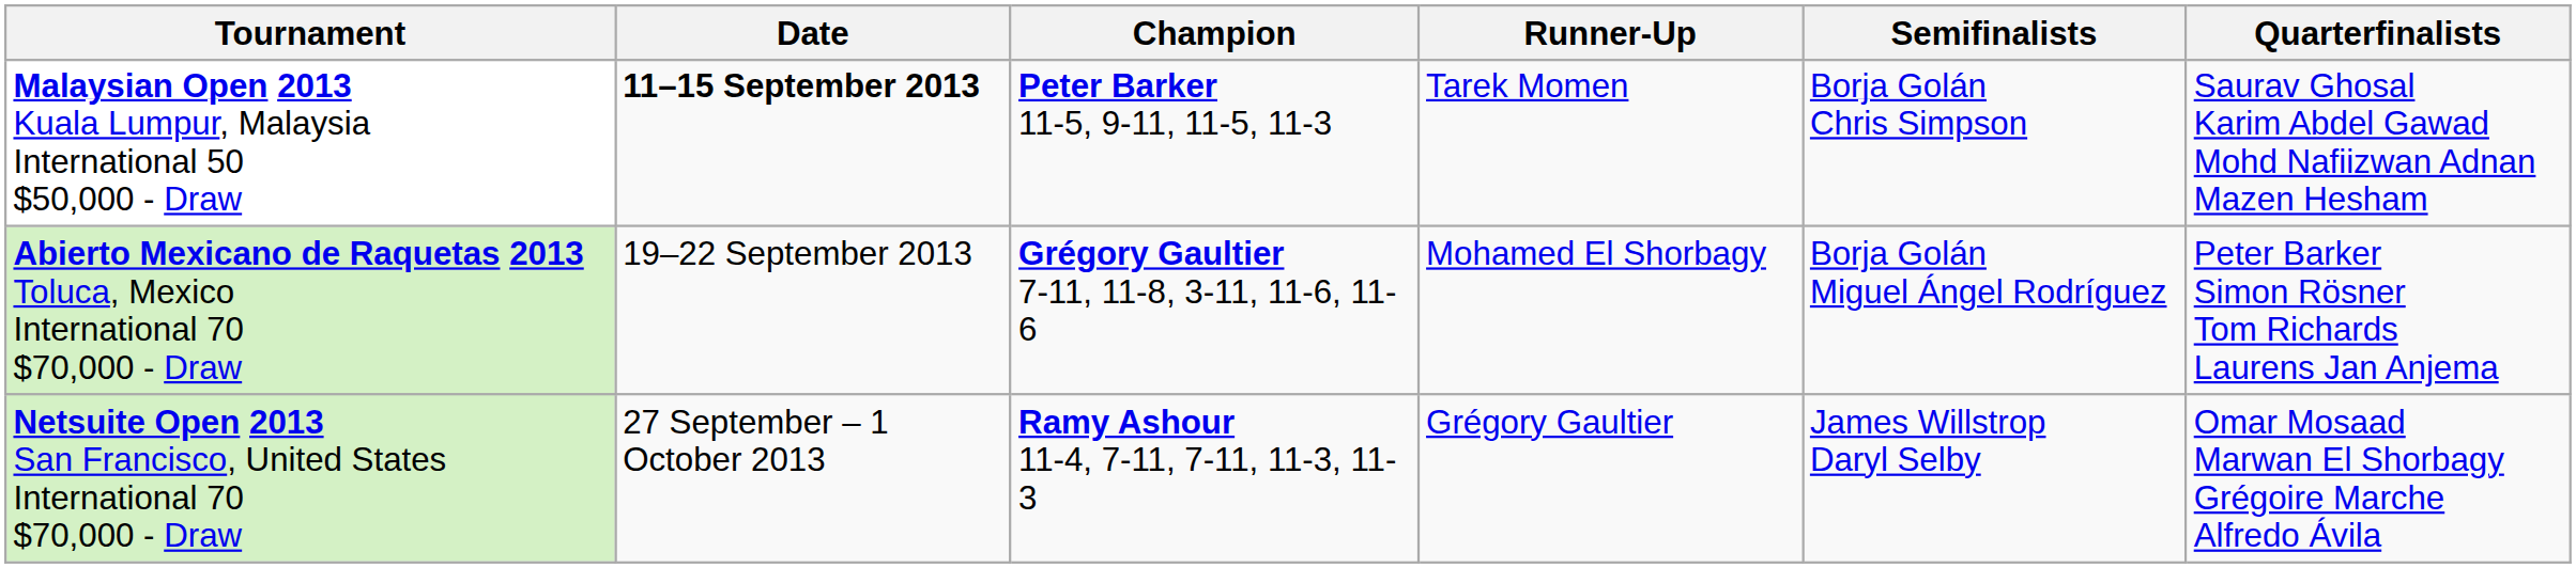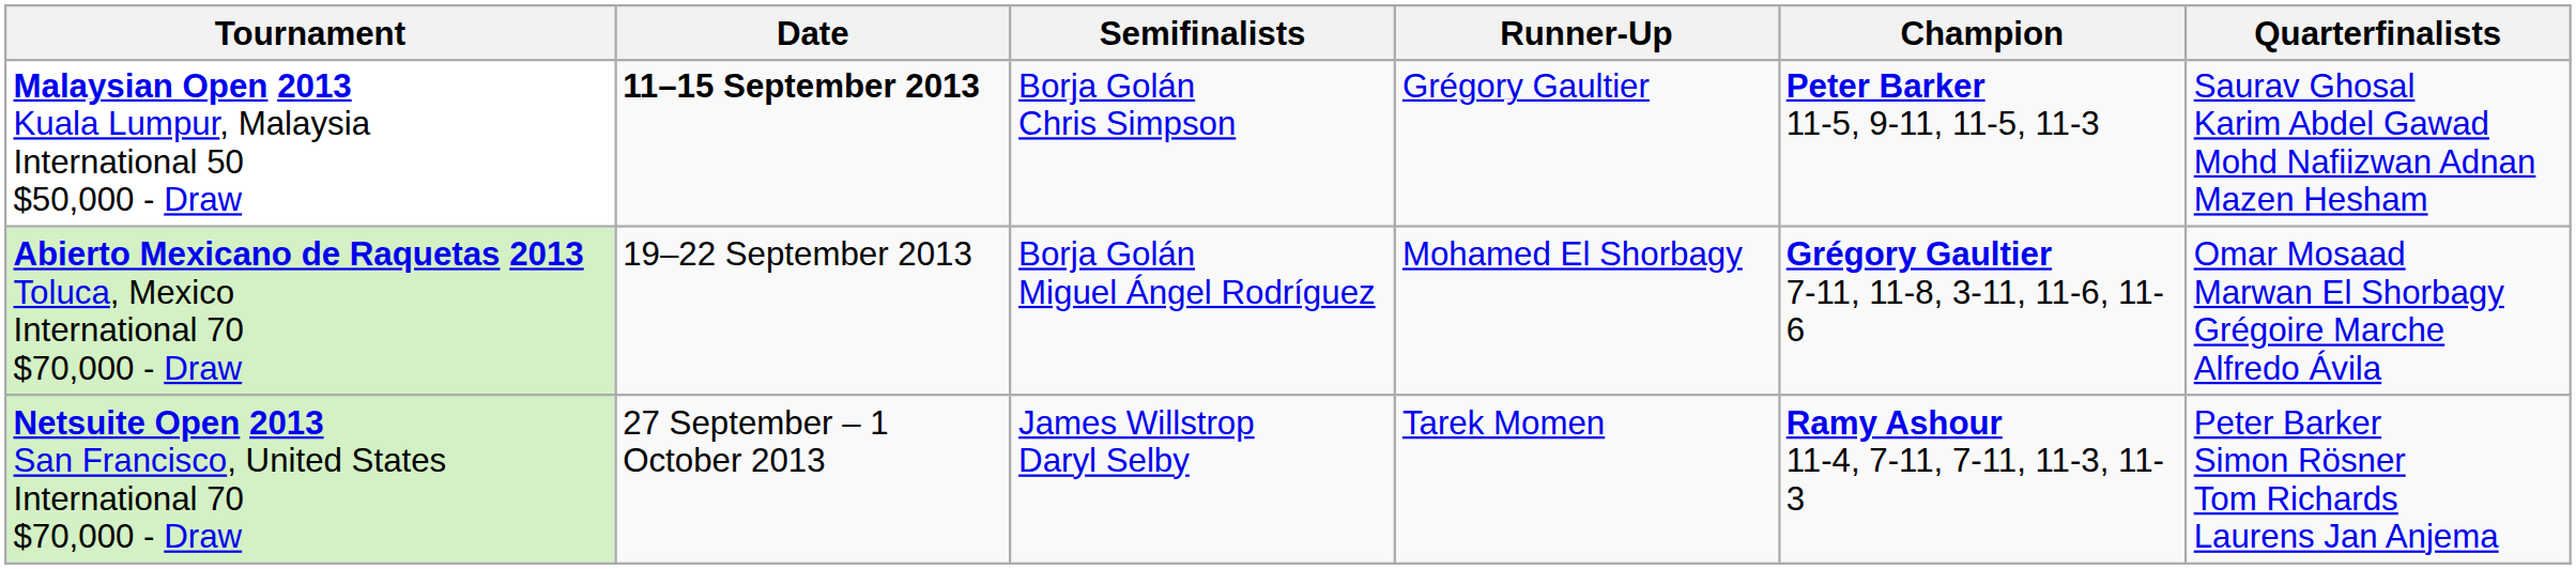columns swapped: Champion <-> Semifinalists
row 2 | Runner-Up: Tarek Momen -> Grégory Gaultier
row 3 | Quarterfinalists: Peter Barker Simon Rösner Tom Richards Laurens Jan Anjema -> Omar Mosaad Marwan El Shorbagy Grégoire Marche Alfredo Ávila
row 4 | Runner-Up: Grégory Gaultier -> Tarek Momen
row 4 | Quarterfinalists: Omar Mosaad Marwan El Shorbagy Grégoire Marche Alfredo Ávila -> Peter Barker Simon Rösner Tom Richards Laurens Jan Anjema
